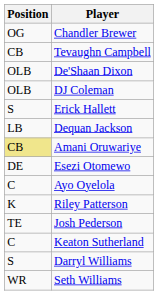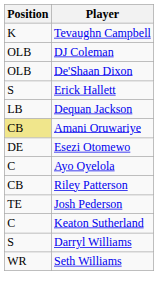- row: OG | Chandler Brewer
Tevaughn Campbell | Position: CB -> K
rows swapped: DJ Coleman <-> De'Shaan Dixon
Riley Patterson | Position: K -> CB
